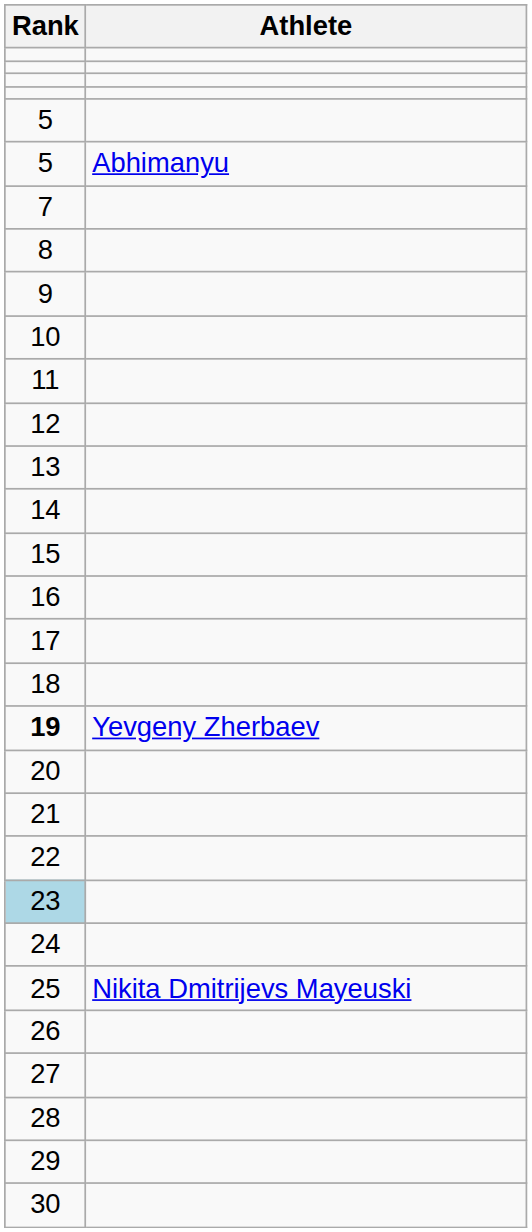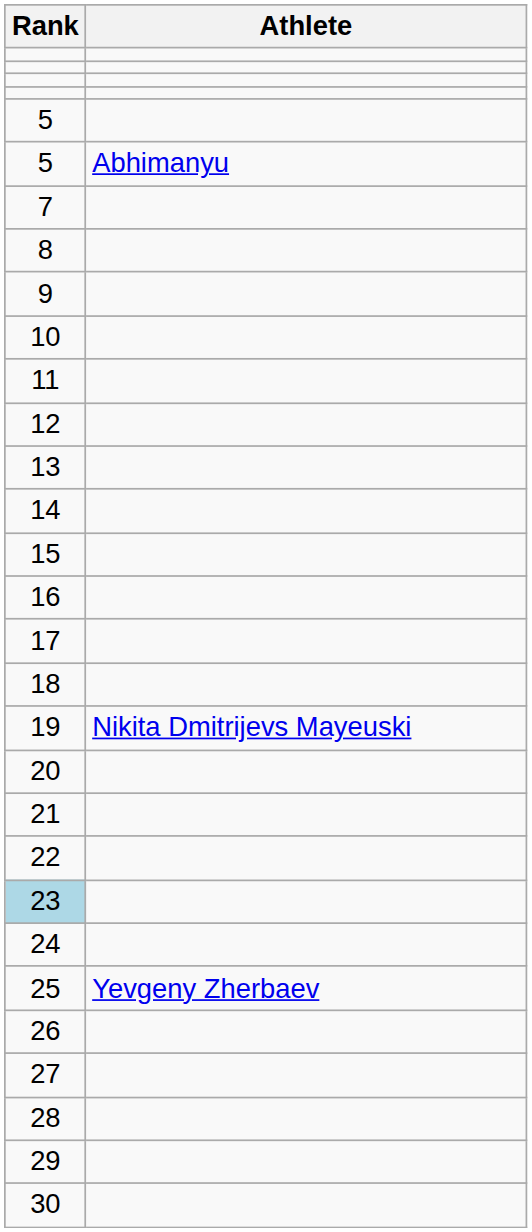row 20 | Rank: bold -> normal
row 20 | Athlete: Yevgeny Zherbaev -> Nikita Dmitrijevs Mayeuski
row 26 | Athlete: Nikita Dmitrijevs Mayeuski -> Yevgeny Zherbaev
